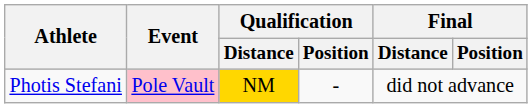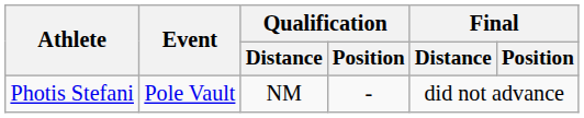Photis Stefani | Event: pink background -> no background
Photis Stefani | Qualification / Distance: gold background -> no background
